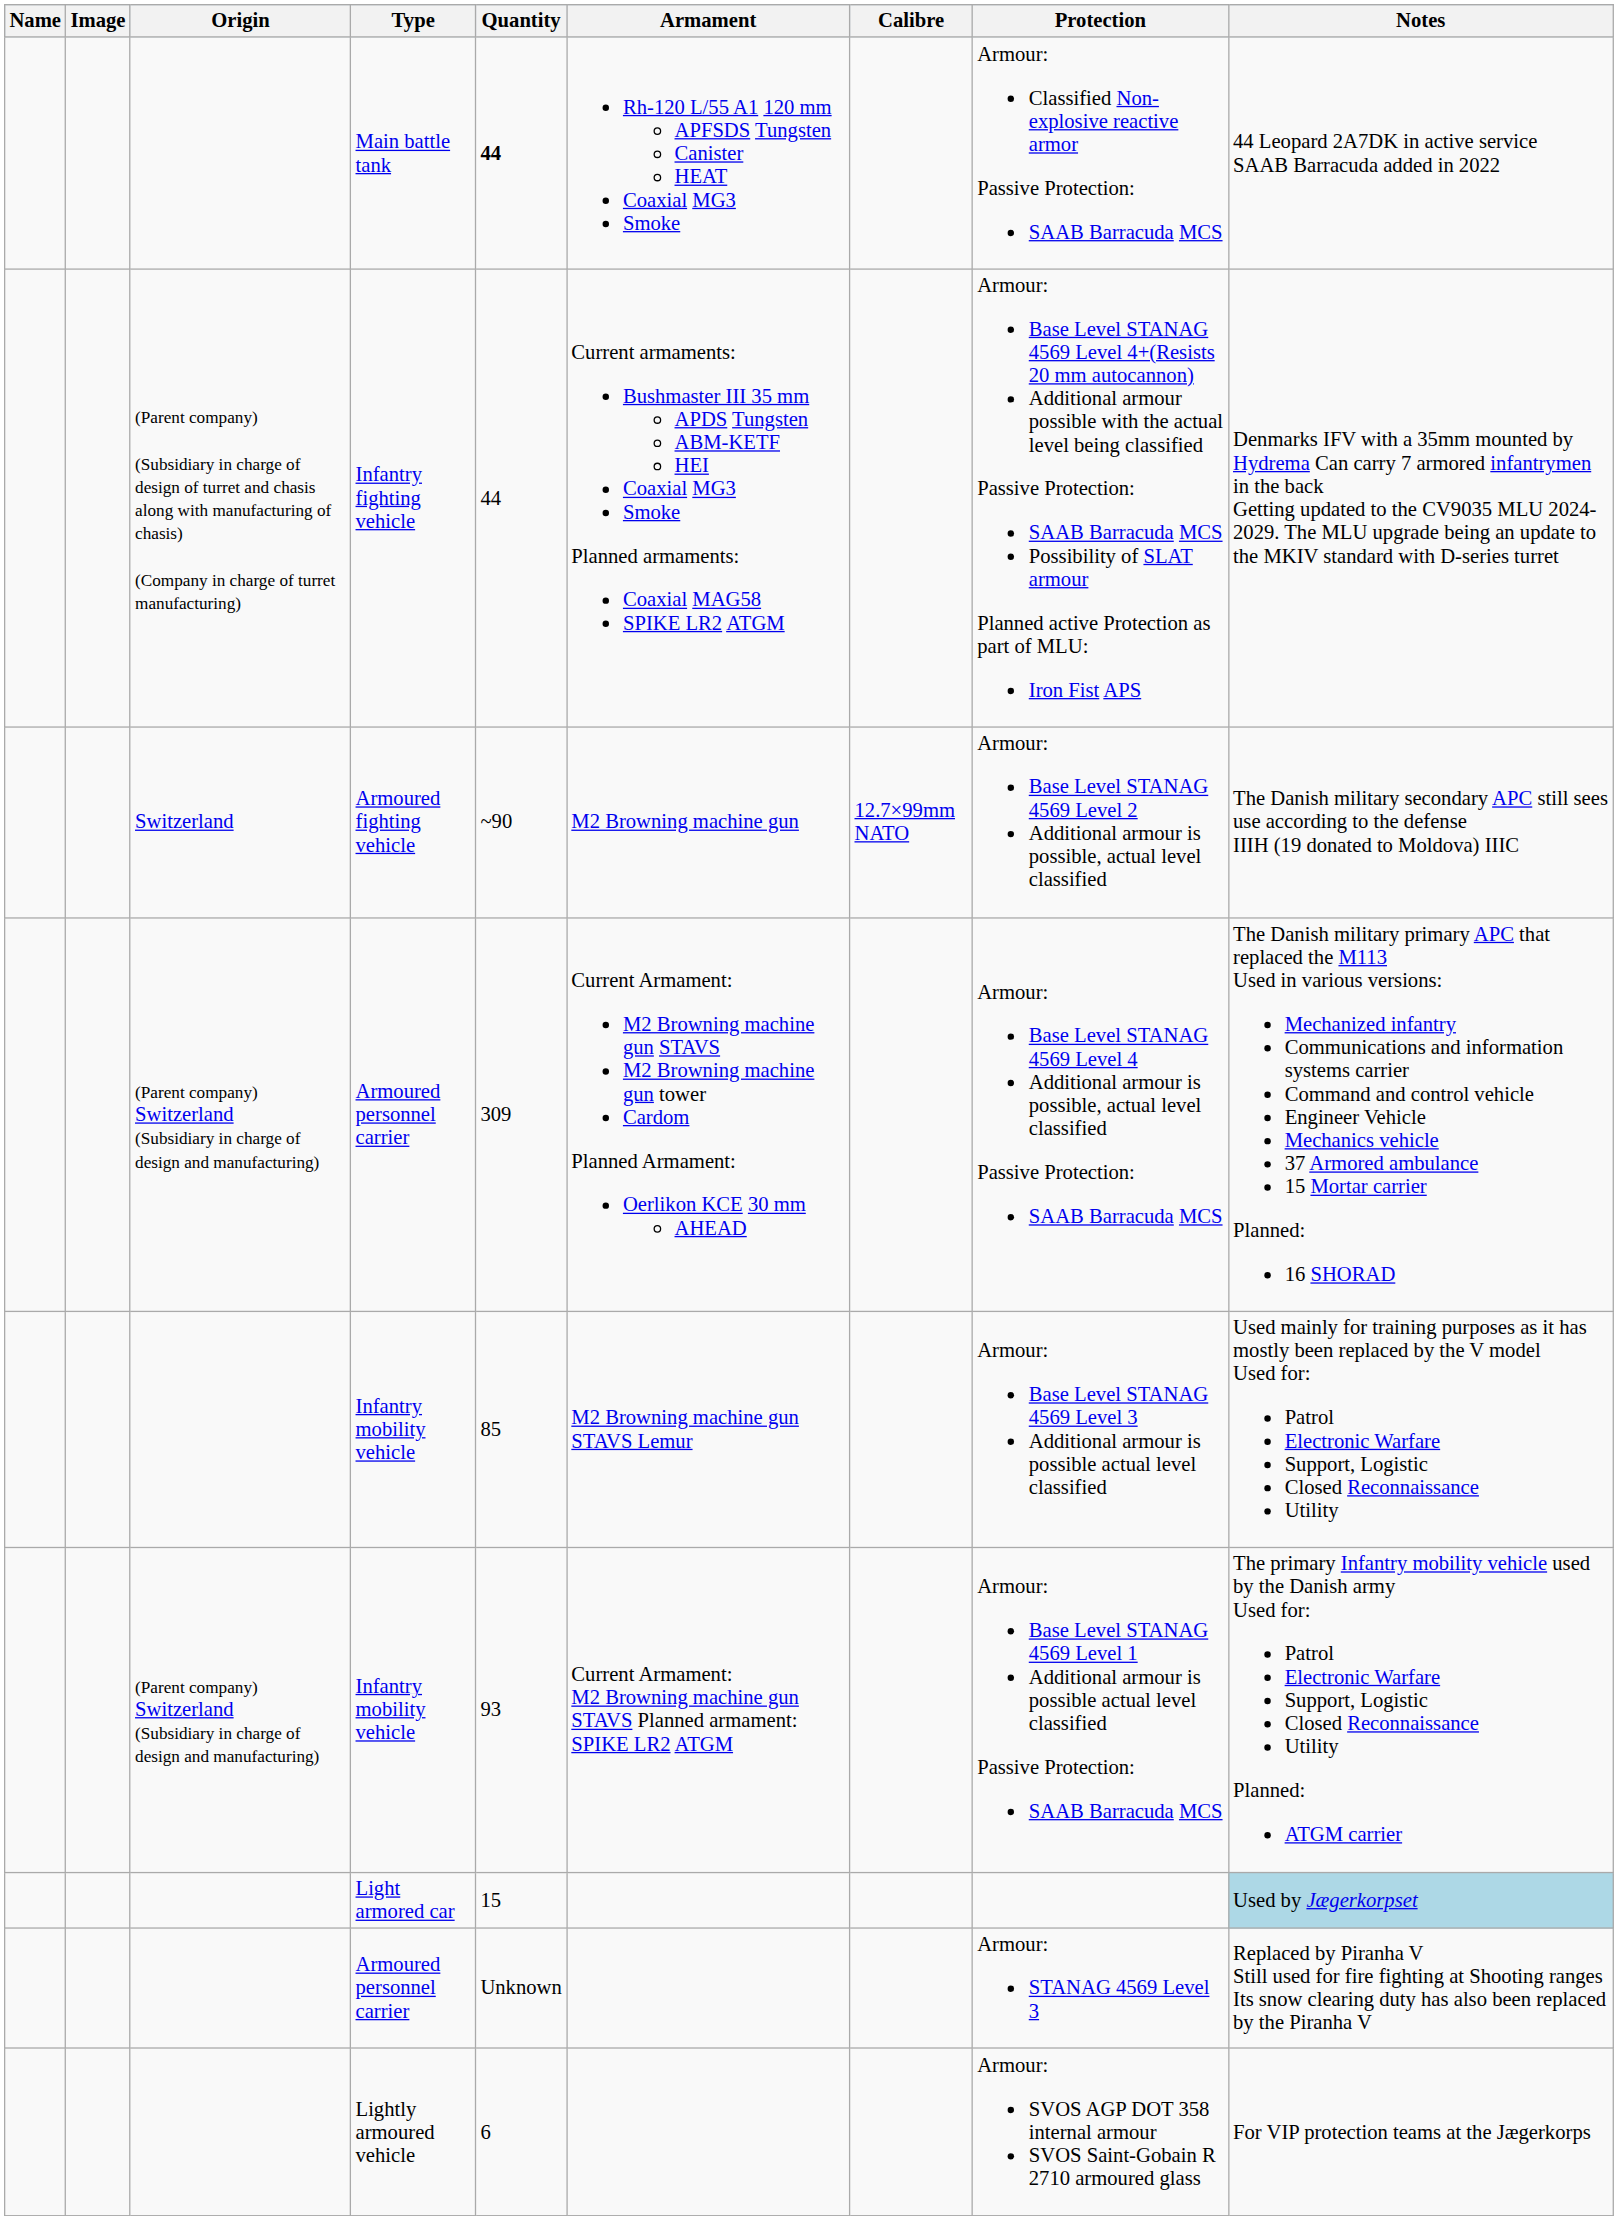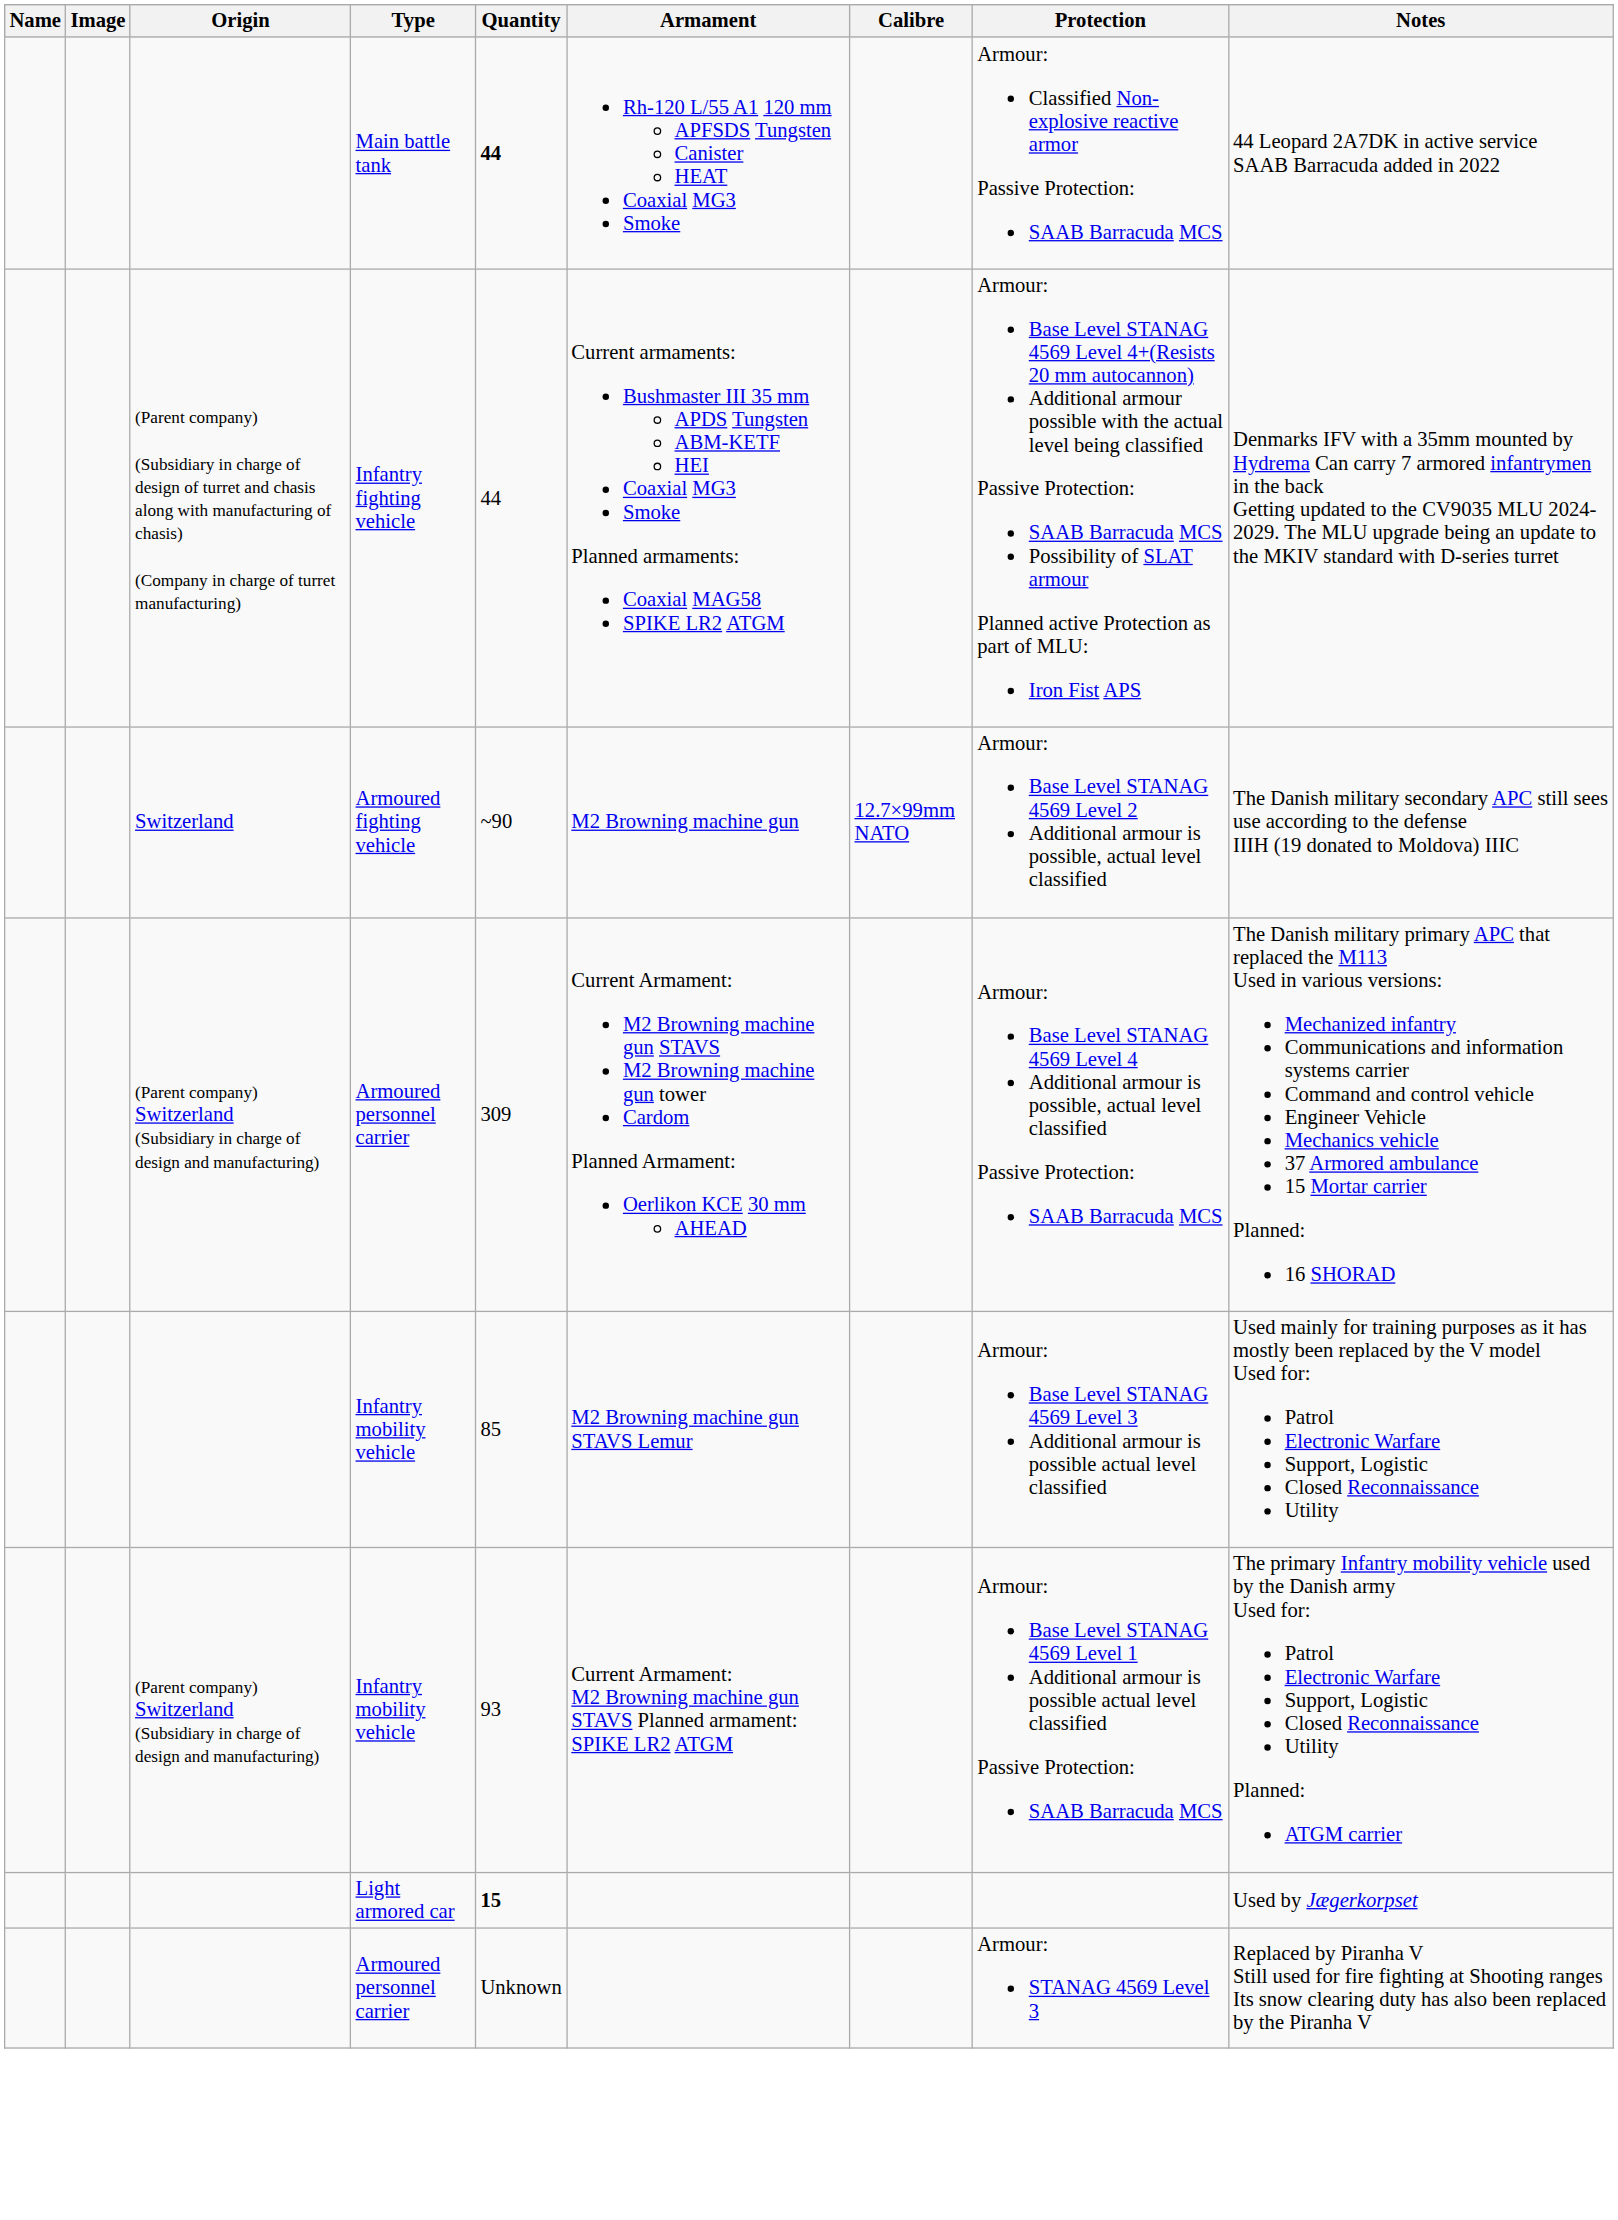Light armored car | Quantity: normal -> bold
Light armored car | Notes: lightblue background -> no background
- row: Lightly armoured vehicle | 6 | Armour: SVOS AGP DOT 358 internal armour SVOS Saint-Gobain R 2710 armoured glass | For VIP protection teams at the Jægerkorps
